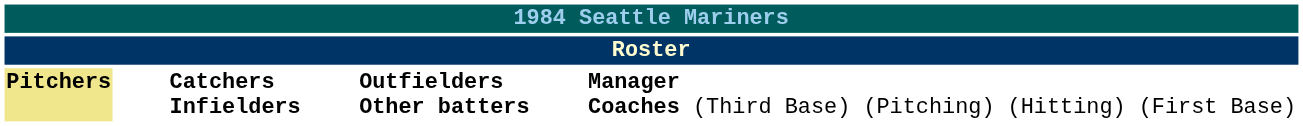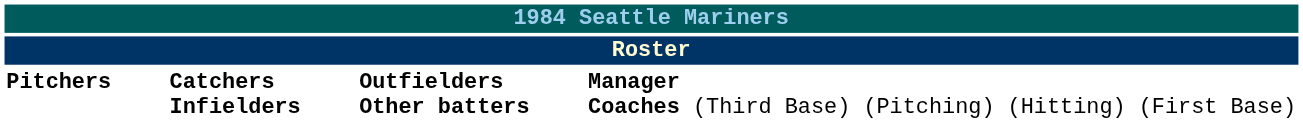Pitchers | column 1: khaki background -> no background
